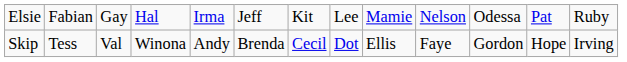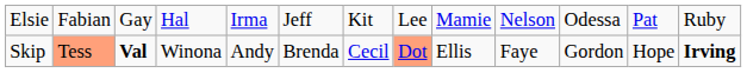Skip | column 2: no background -> lightsalmon background
Skip | column 3: normal -> bold
Skip | column 8: no background -> lightsalmon background
Skip | column 13: normal -> bold
